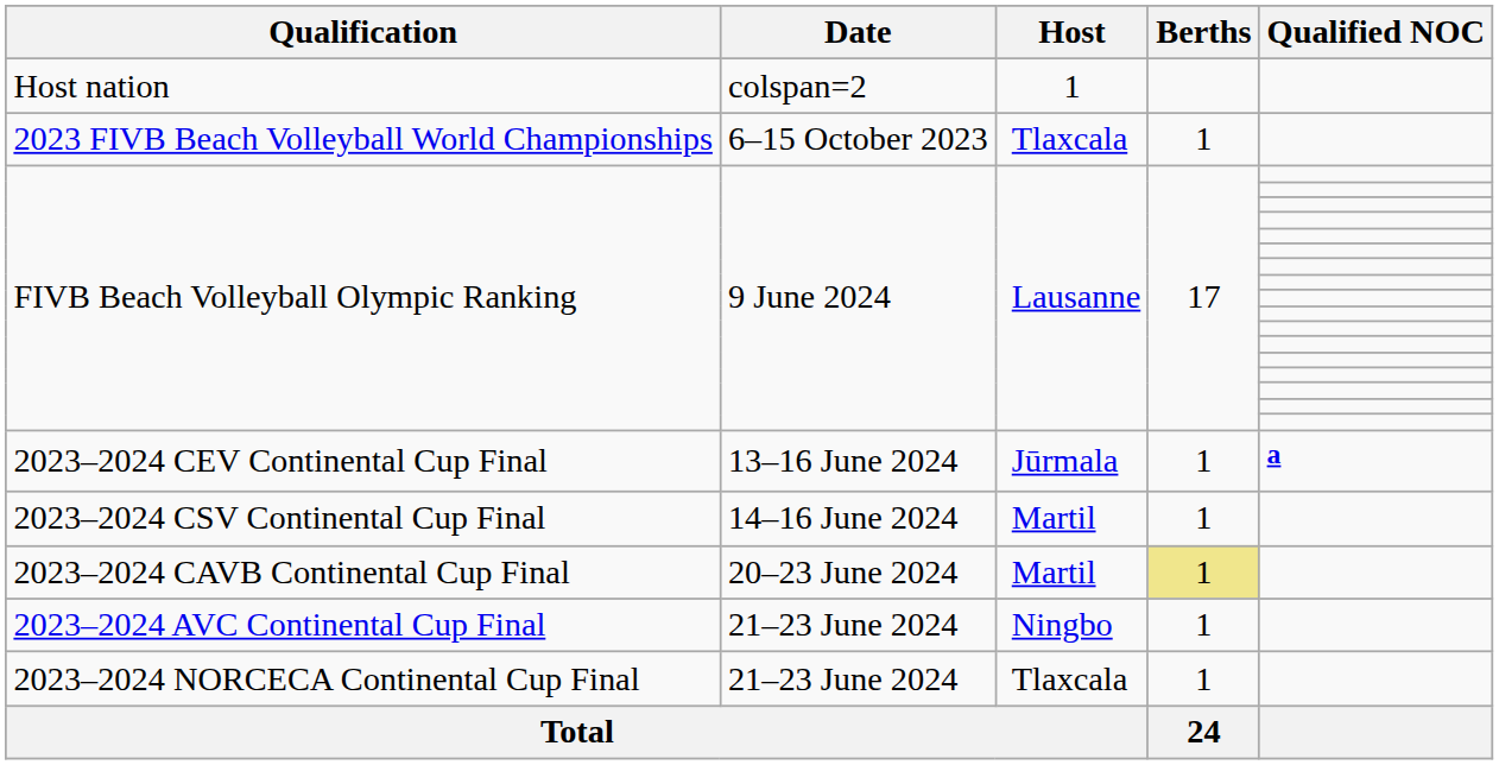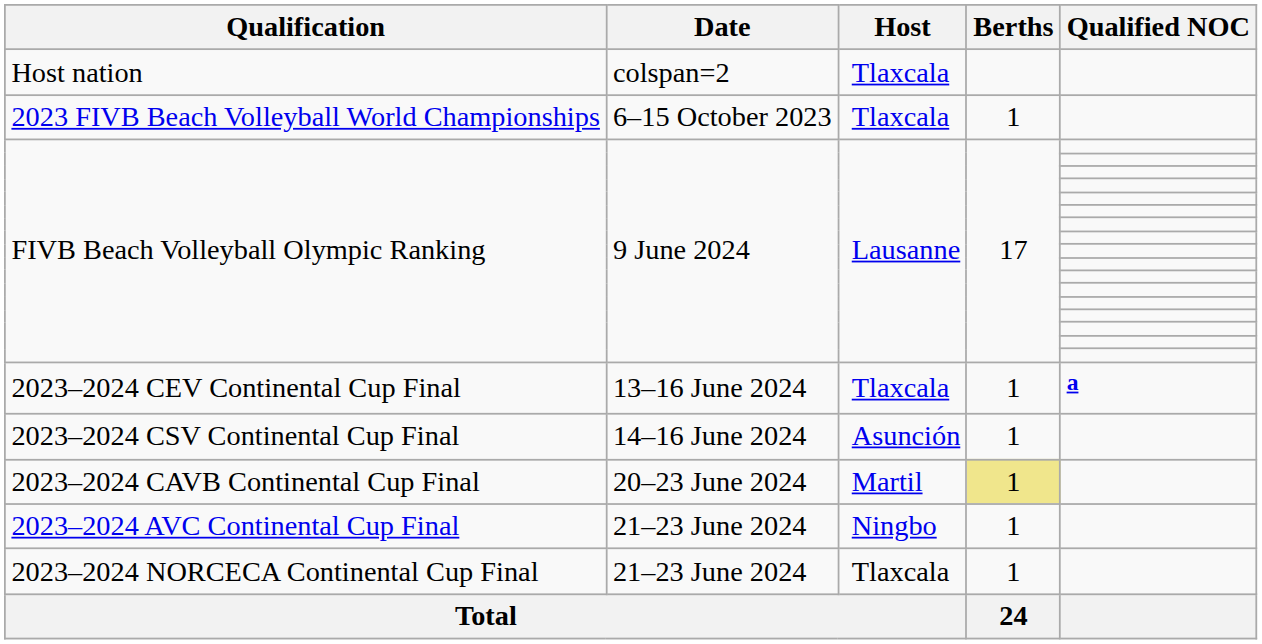Host nation | Host: 1 -> Tlaxcala
2023–2024 CEV Continental Cup Final | Host: Jūrmala -> Tlaxcala
2023–2024 CSV Continental Cup Final | Host: Martil -> Asunción
